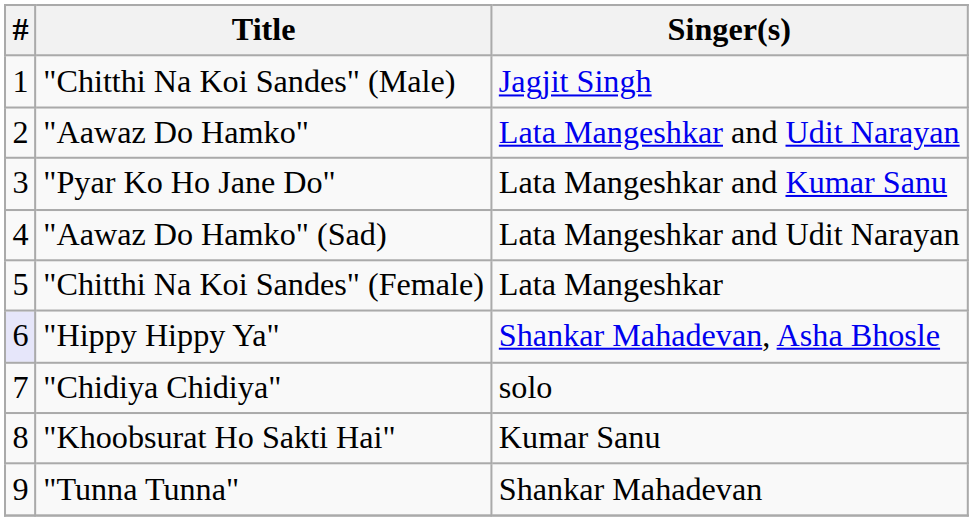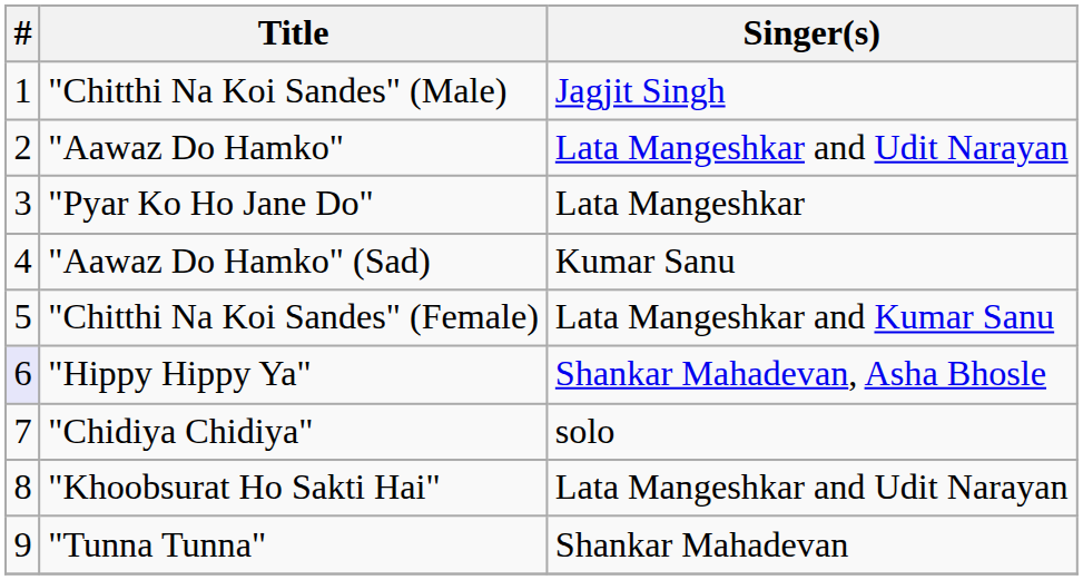"Pyar Ko Ho Jane Do" | Singer(s): Lata Mangeshkar and Kumar Sanu -> Lata Mangeshkar
"Aawaz Do Hamko" (Sad) | Singer(s): Lata Mangeshkar and Udit Narayan -> Kumar Sanu
"Chitthi Na Koi Sandes" (Female) | Singer(s): Lata Mangeshkar -> Lata Mangeshkar and Kumar Sanu
"Khoobsurat Ho Sakti Hai" | Singer(s): Kumar Sanu -> Lata Mangeshkar and Udit Narayan
